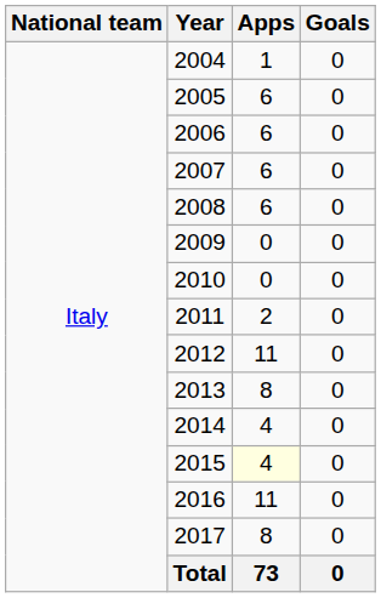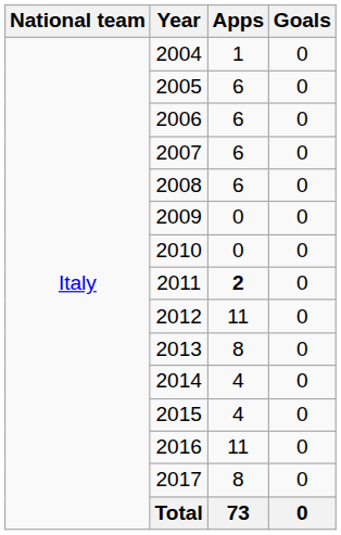2011 | Apps: normal -> bold
2015 | Apps: lightyellow background -> no background
